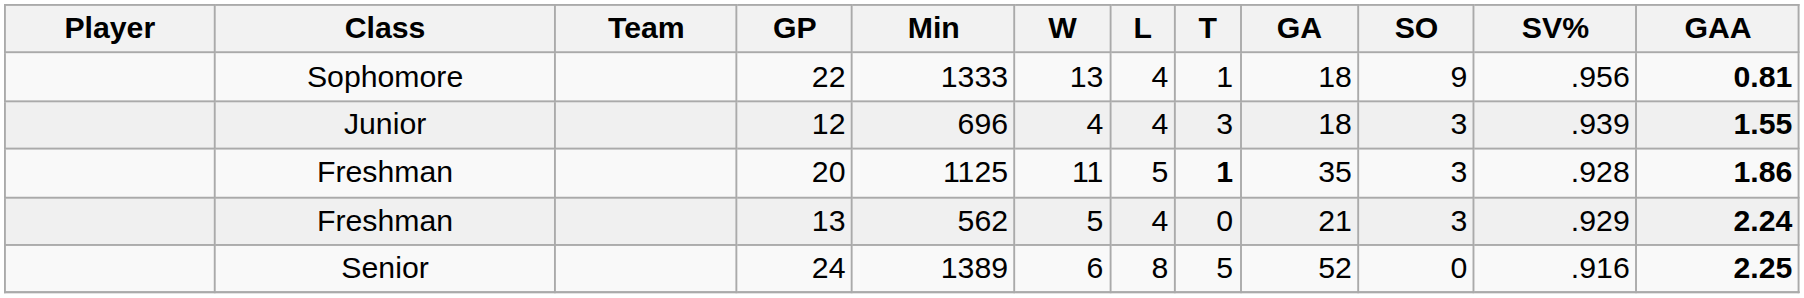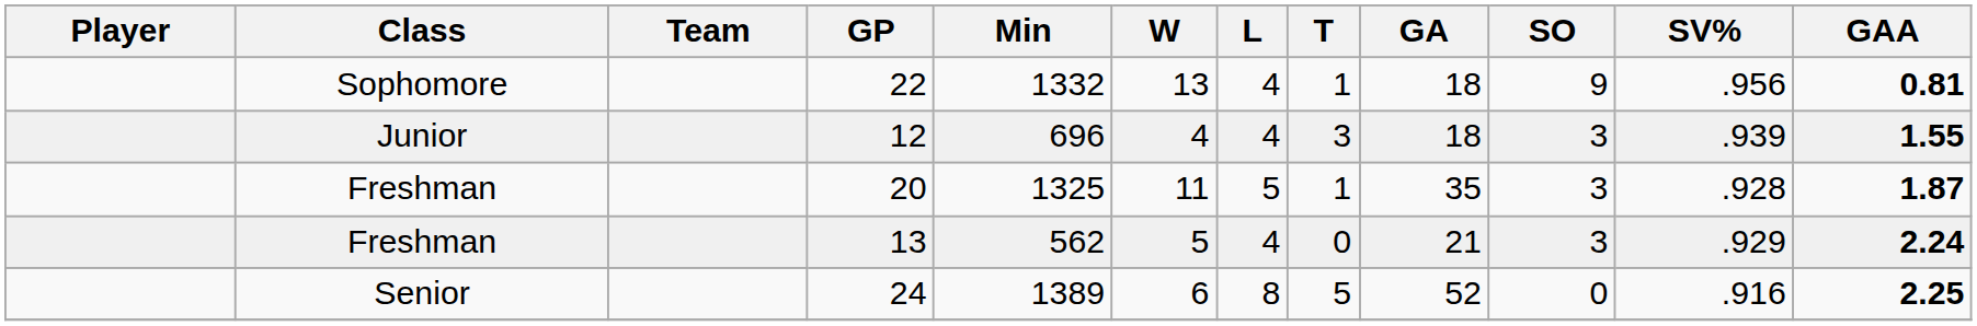22 | Min: 1333 -> 1332
20 | Min: 1125 -> 1325
20 | T: bold -> normal
20 | GAA: 1.86 -> 1.87
